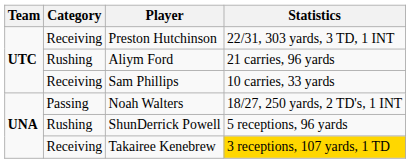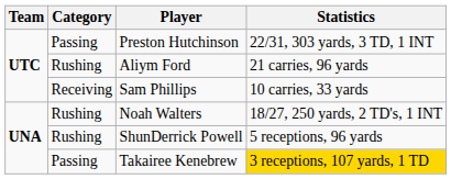Preston Hutchinson | Category: Receiving -> Passing
Noah Walters | Category: Passing -> Rushing
Takairee Kenebrew | Category: Receiving -> Passing
